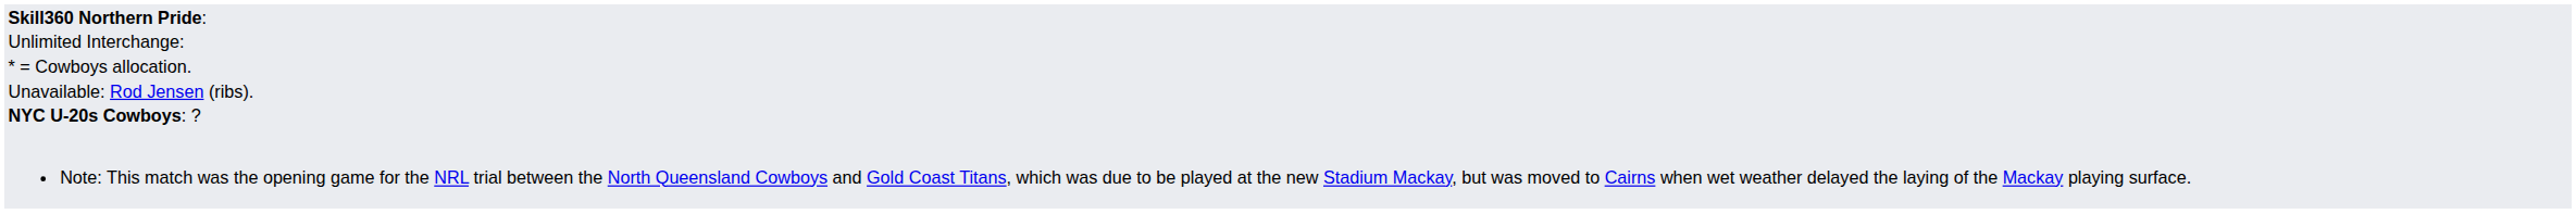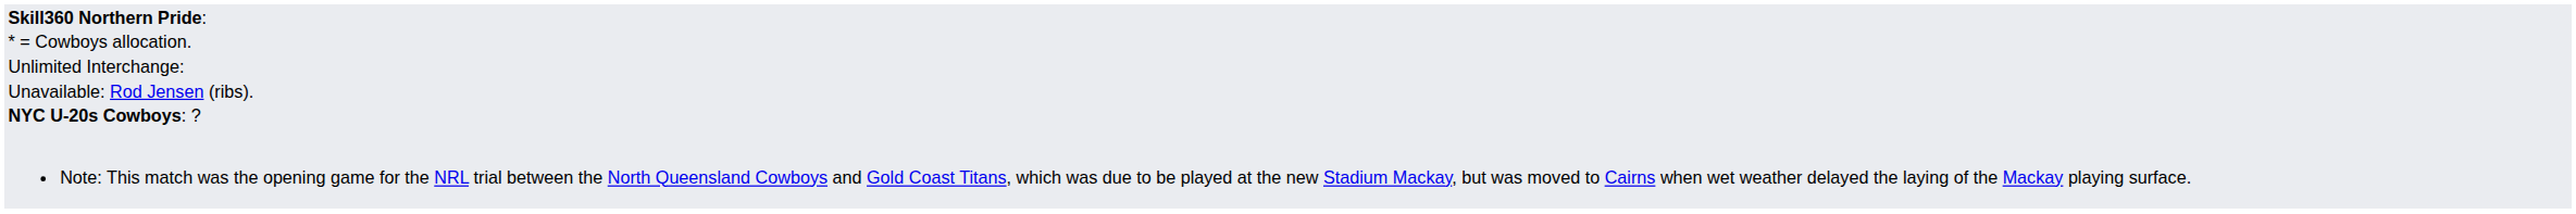row 2 | column 1: Unlimited Interchange: -> * = Cowboys allocation.
row 3 | column 1: * = Cowboys allocation. -> Unlimited Interchange:
